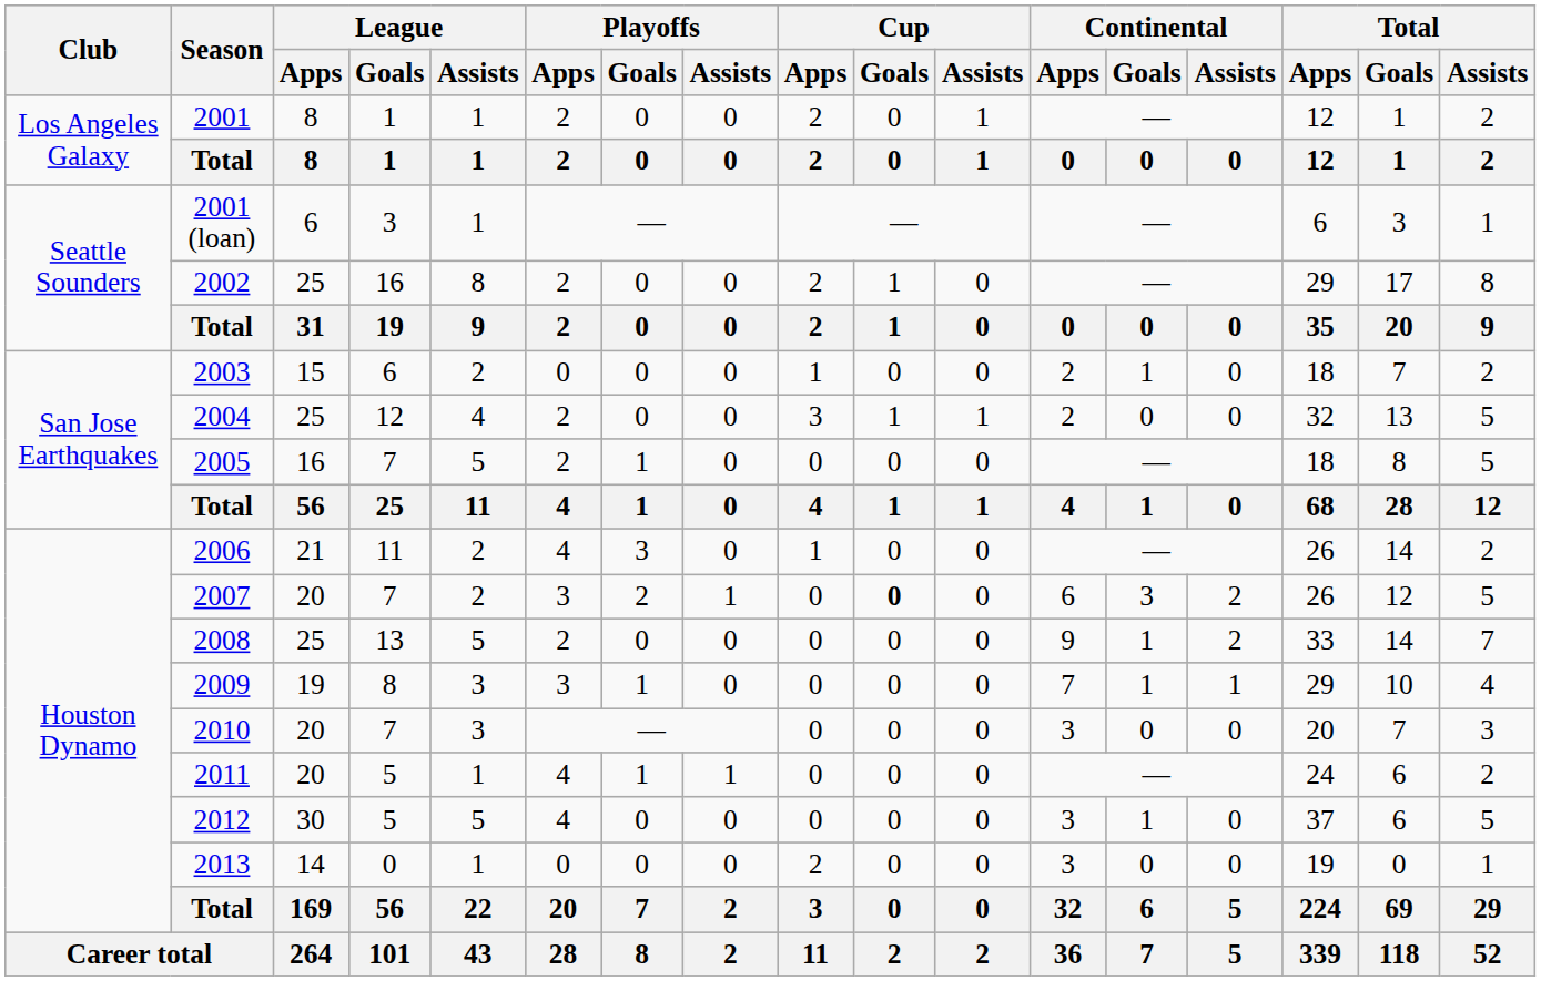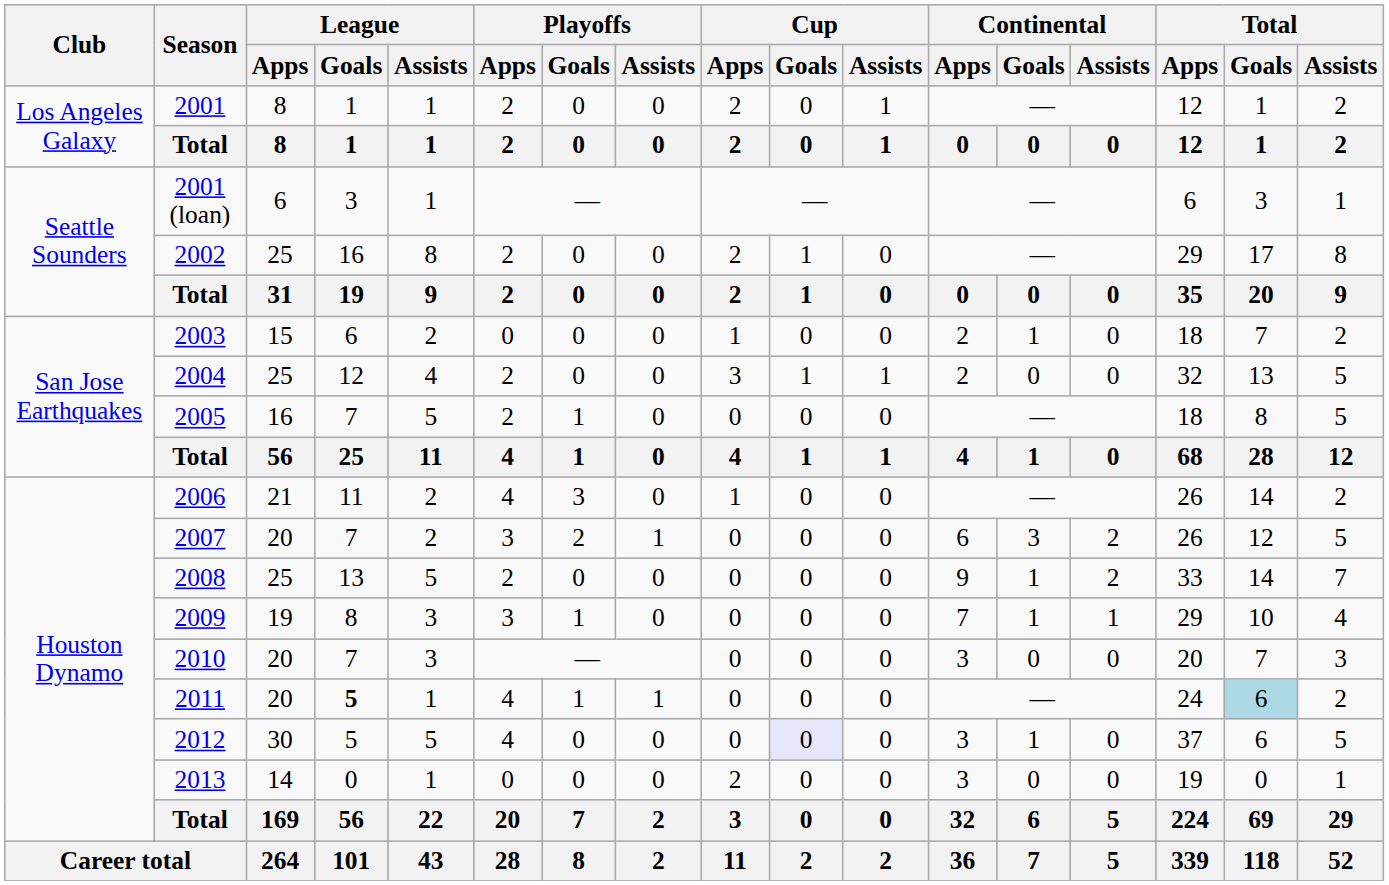2007 | Cup / Goals: bold -> normal
2011 | League / Goals: normal -> bold
2011 | Total / Goals: no background -> lightblue background
2012 | Cup / Goals: no background -> lavender background
